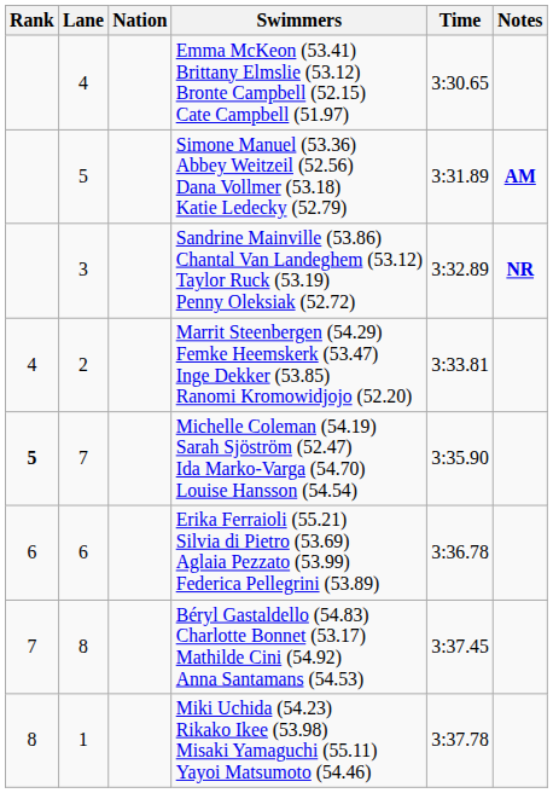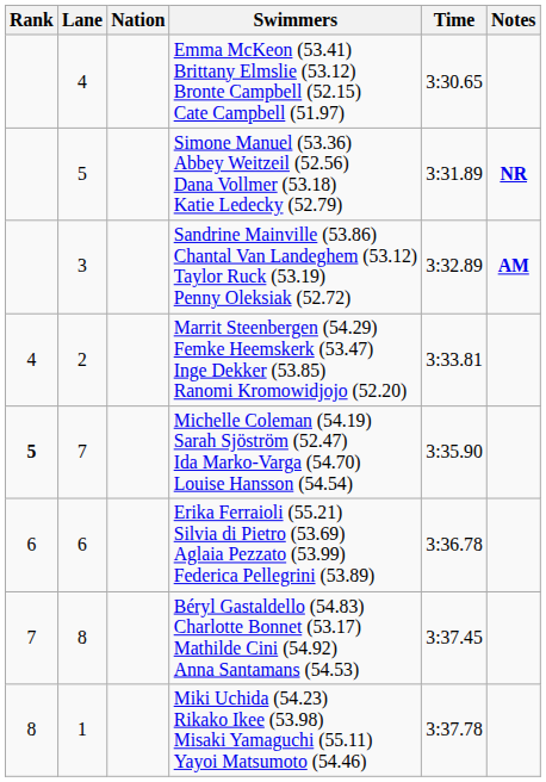row 3 | Notes: AM -> NR
row 4 | Notes: NR -> AM
